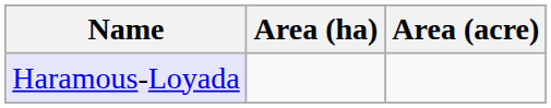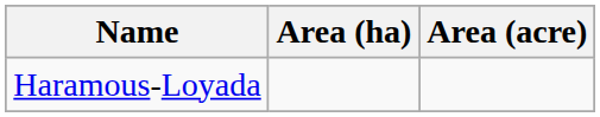Haramous-Loyada | Name: lavender background -> no background
